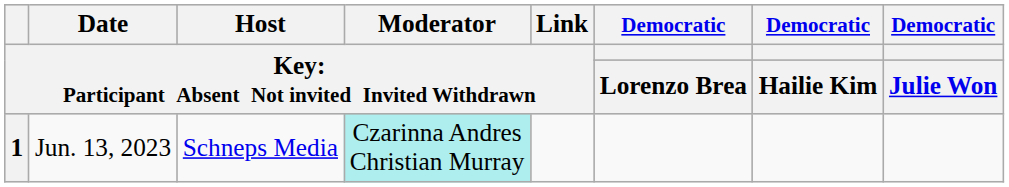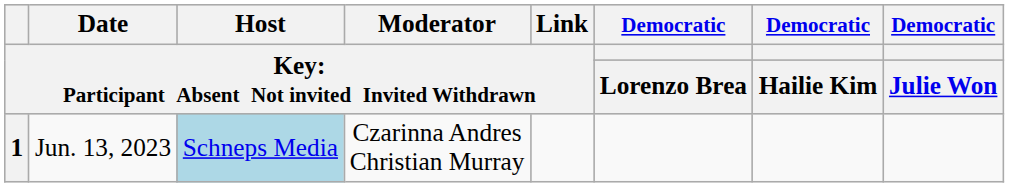1 | column 3: no background -> lightblue background
1 | column 4: paleturquoise background -> no background
